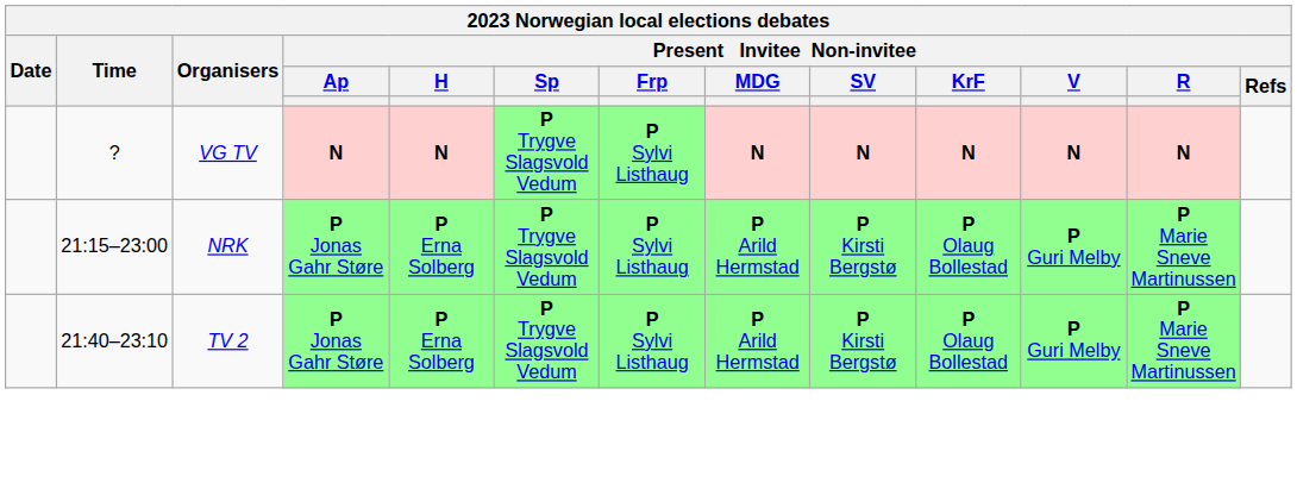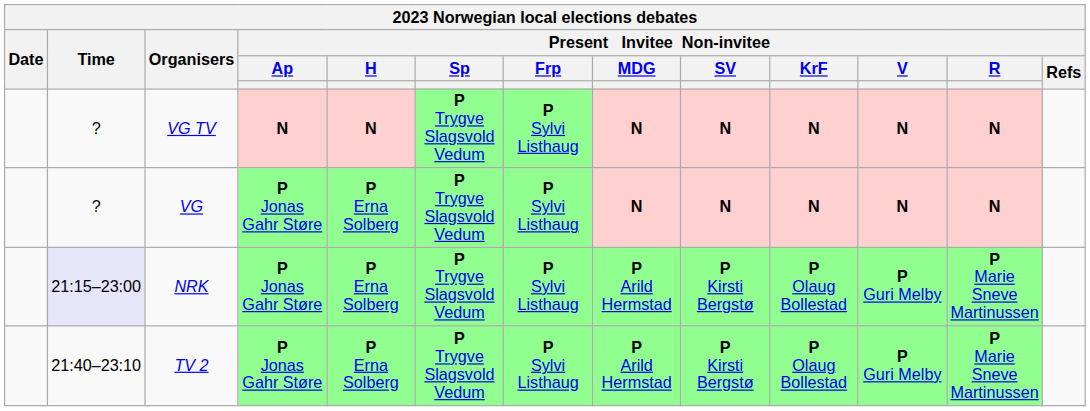+ row: ? | VG | P Jonas Gahr Støre | P Erna Solberg | P Trygve Slagsvold Vedum | P Sylvi Listhaug | N | N | N | N | N
NRK | Time: no background -> lavender background
